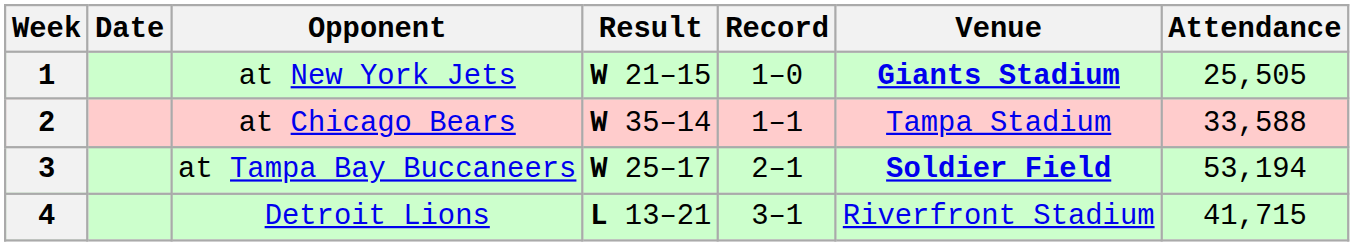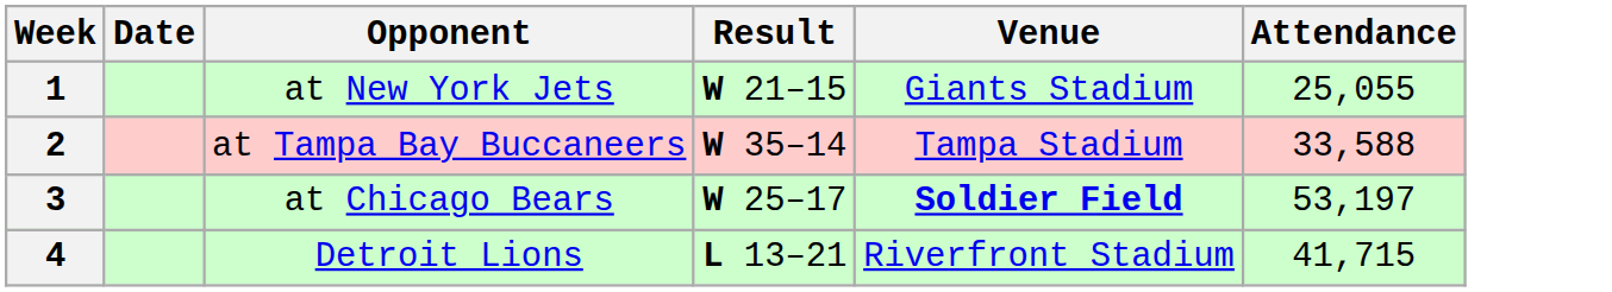- column: Record | 1–0 | 1–1 | 2–1 | 3–1
1 | Venue: bold -> normal
1 | Attendance: 25,505 -> 25,055
2 | Opponent: at Chicago Bears -> at Tampa Bay Buccaneers
3 | Opponent: at Tampa Bay Buccaneers -> at Chicago Bears
3 | Attendance: 53,194 -> 53,197
